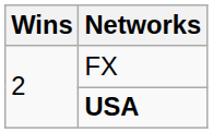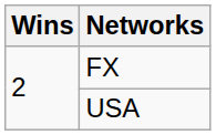USA | Networks: bold -> normal
